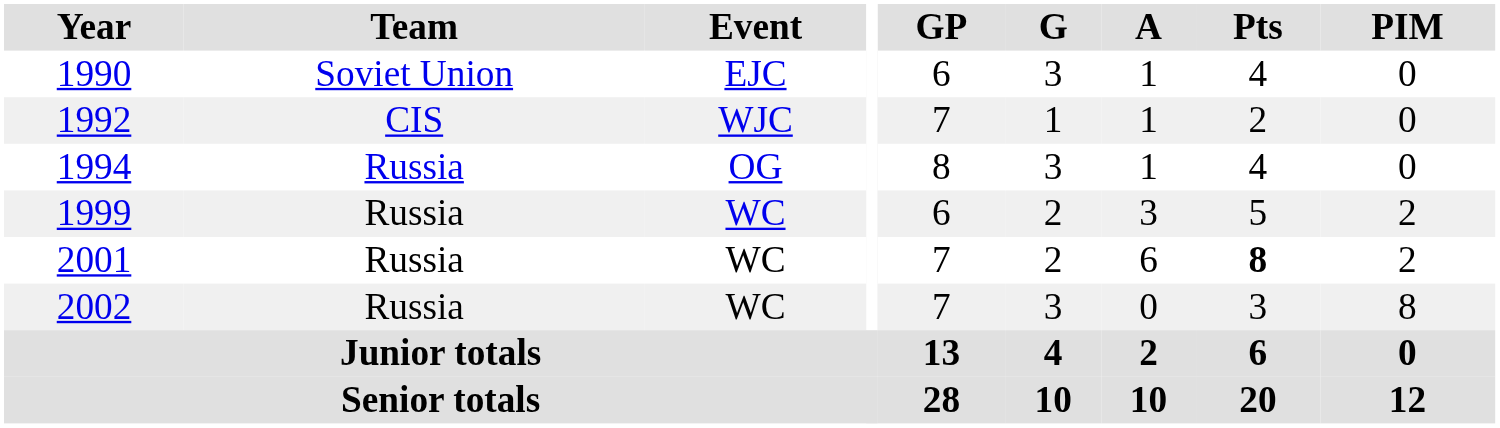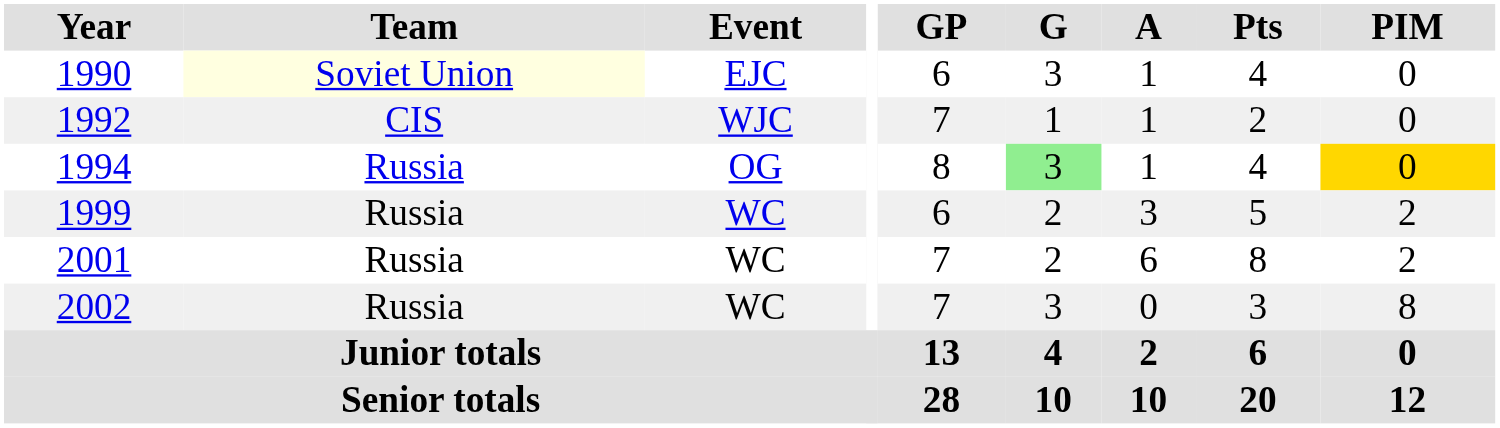1990 | Team: no background -> lightyellow background
1994 | G: no background -> lightgreen background
1994 | PIM: no background -> gold background
2001 | Pts: bold -> normal
